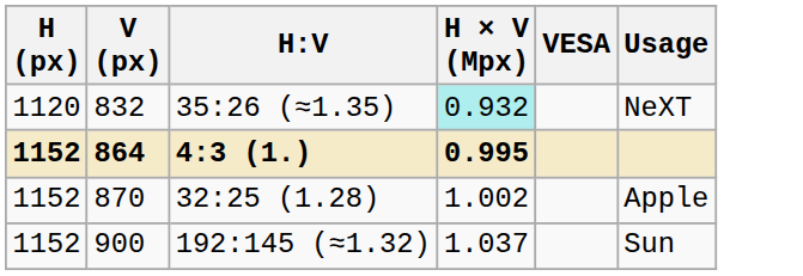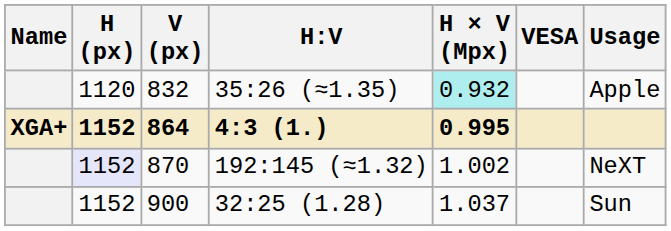+ column: Name | XGA+
832 | Usage: NeXT -> Apple
870 | H (px): no background -> lavender background
870 | H:V: 32:25 (1.28) -> 192:145 (≈1.32)
870 | Usage: Apple -> NeXT
900 | H:V: 192:145 (≈1.32) -> 32:25 (1.28)
